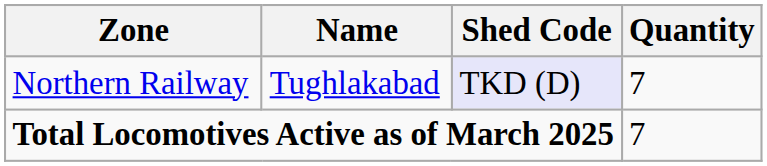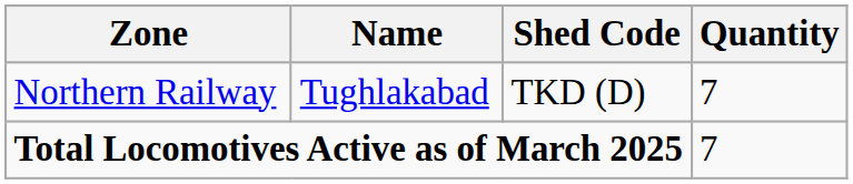Northern Railway | Shed Code: lavender background -> no background
